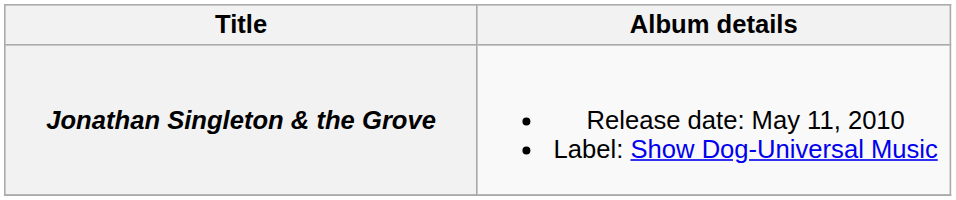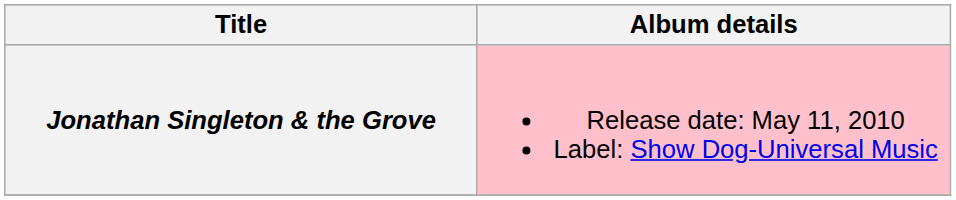Jonathan Singleton & the Grove | Album details: no background -> pink background
